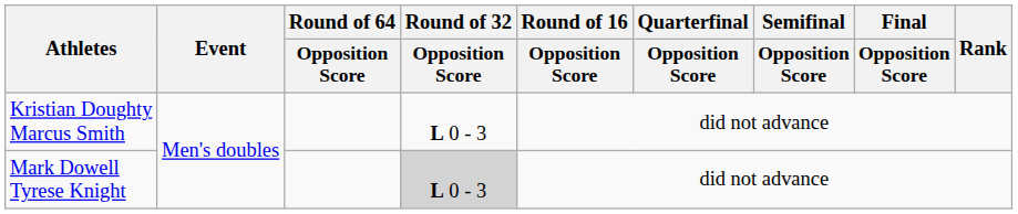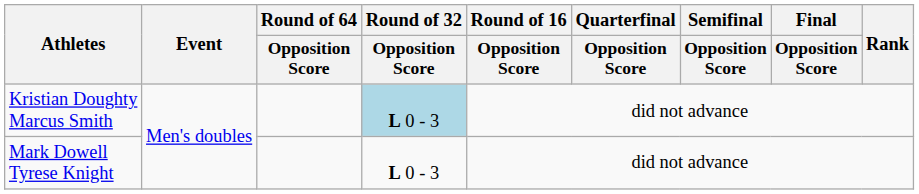Kristian Doughty Marcus Smith | Round of 32 / Opposition Score: no background -> lightblue background
Mark Dowell Tyrese Knight | Round of 32 / Opposition Score: lightgrey background -> no background
